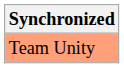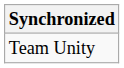row 2 | column 1: lightsalmon background -> no background
